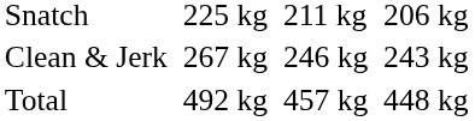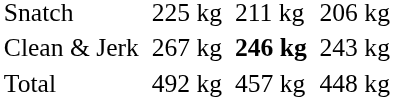Clean & Jerk | column 3: normal -> bold
